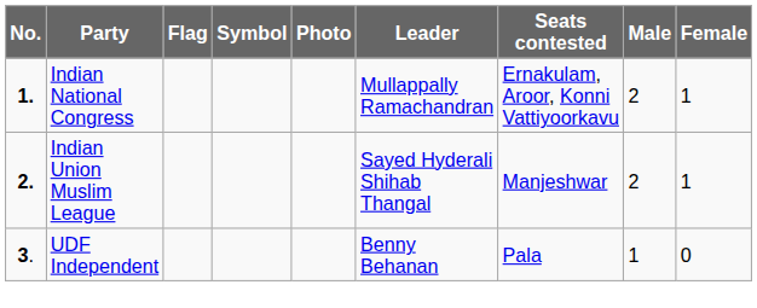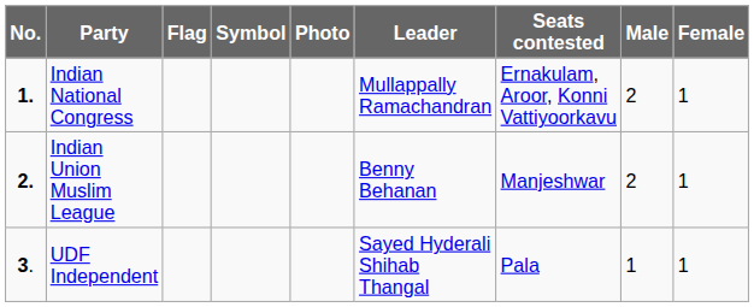Indian Union Muslim League | Leader: Sayed Hyderali Shihab Thangal -> Benny Behanan
UDF Independent | Leader: Benny Behanan -> Sayed Hyderali Shihab Thangal
UDF Independent | Female: 0 -> 1
